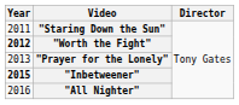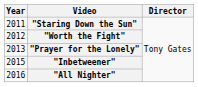"Worth the Fight" | Year: bold -> normal
"Inbetweener" | Year: bold -> normal
